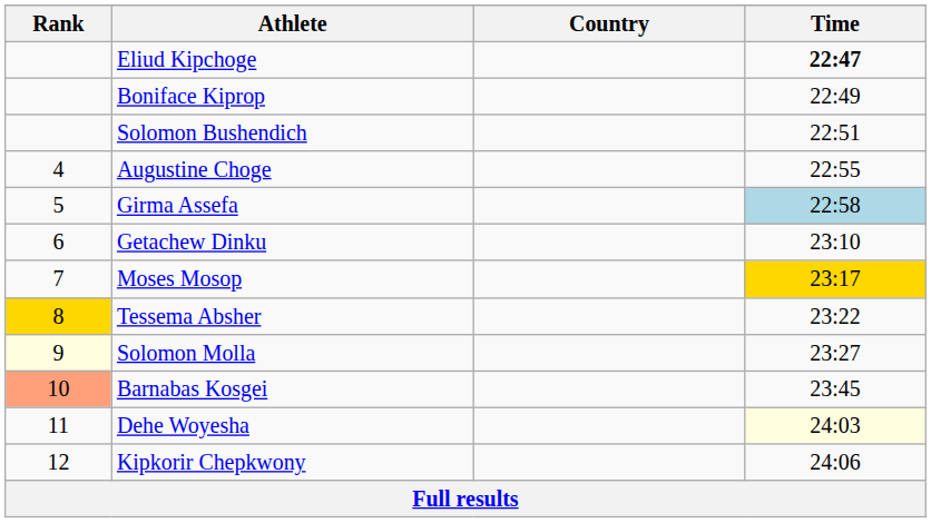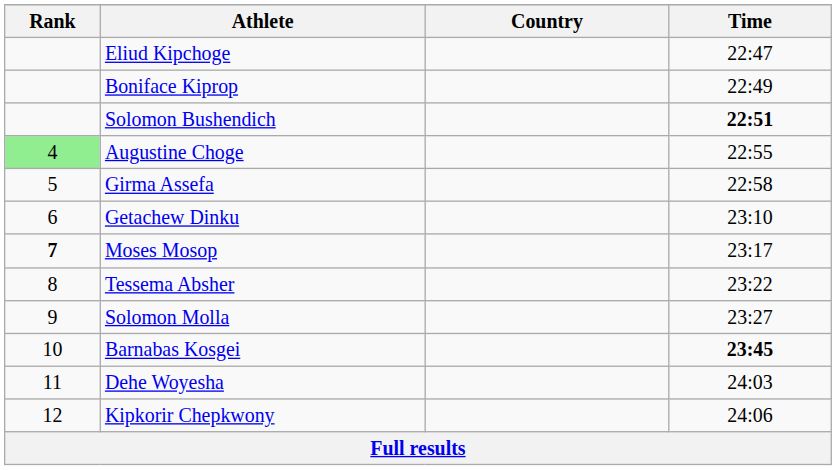Eliud Kipchoge | Time: bold -> normal
Solomon Bushendich | Time: normal -> bold
Augustine Choge | Rank: no background -> lightgreen background
Girma Assefa | Time: lightblue background -> no background
Moses Mosop | Rank: normal -> bold
Moses Mosop | Time: gold background -> no background
Tessema Absher | Rank: gold background -> no background
Solomon Molla | Rank: lightyellow background -> no background
Barnabas Kosgei | Rank: lightsalmon background -> no background
Barnabas Kosgei | Time: normal -> bold
Dehe Woyesha | Time: lightyellow background -> no background
